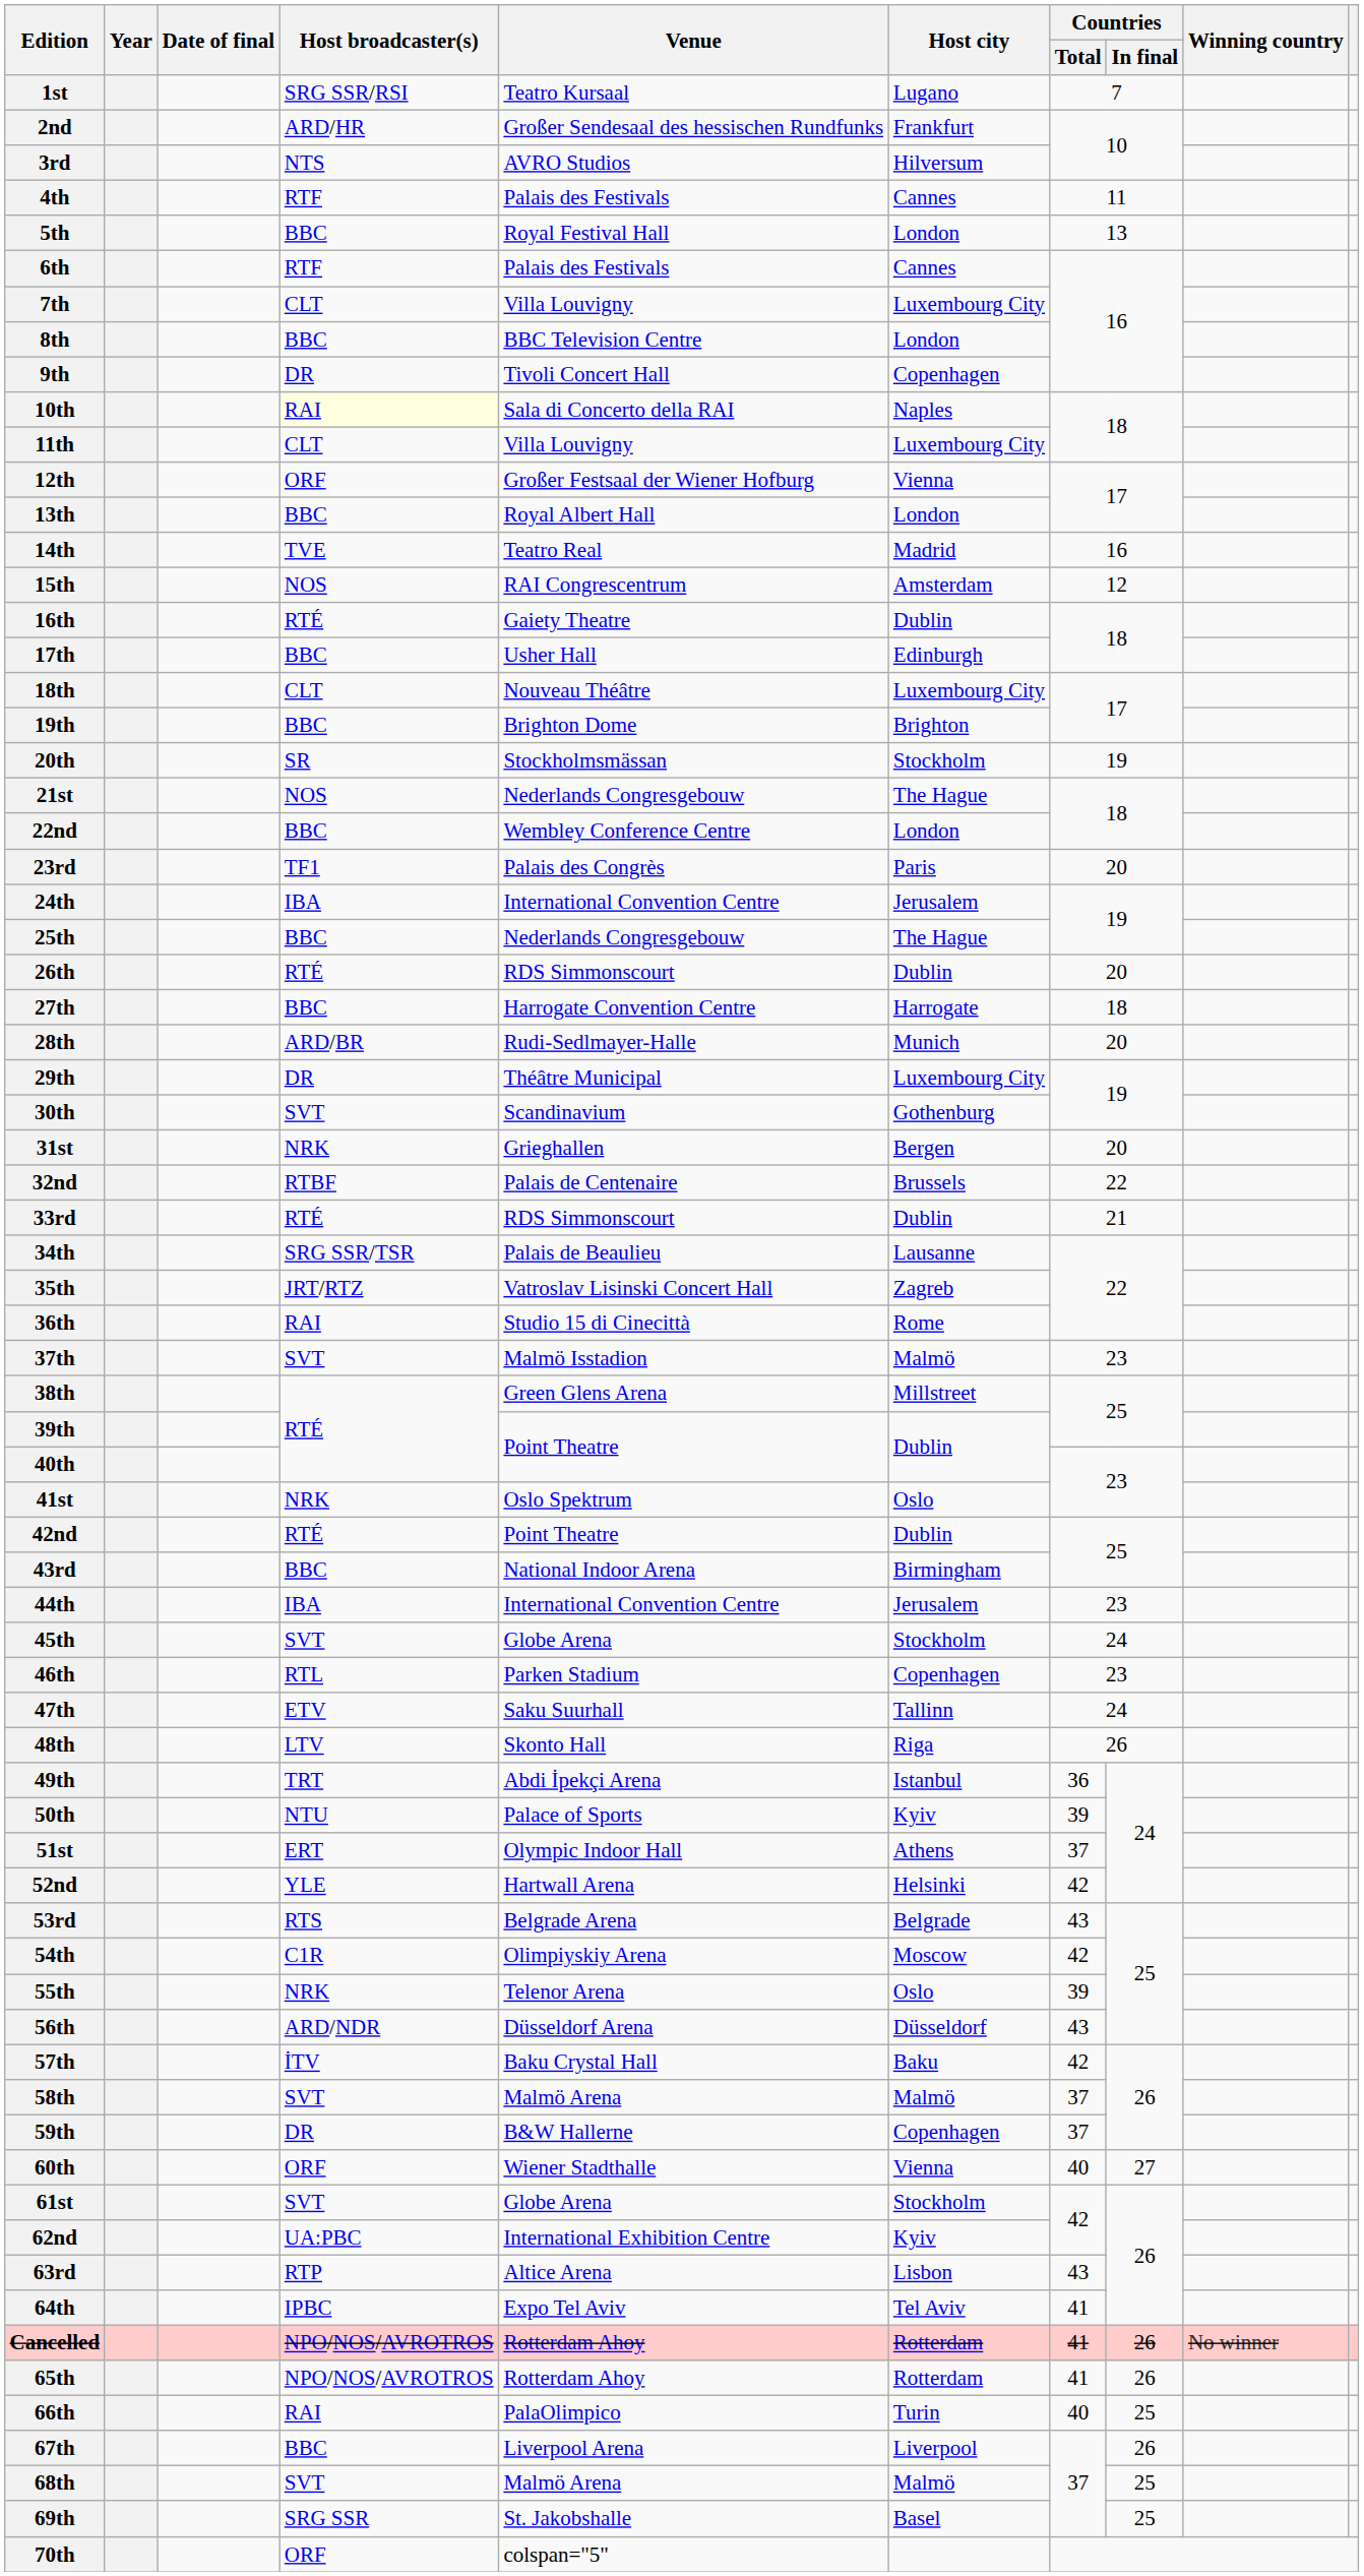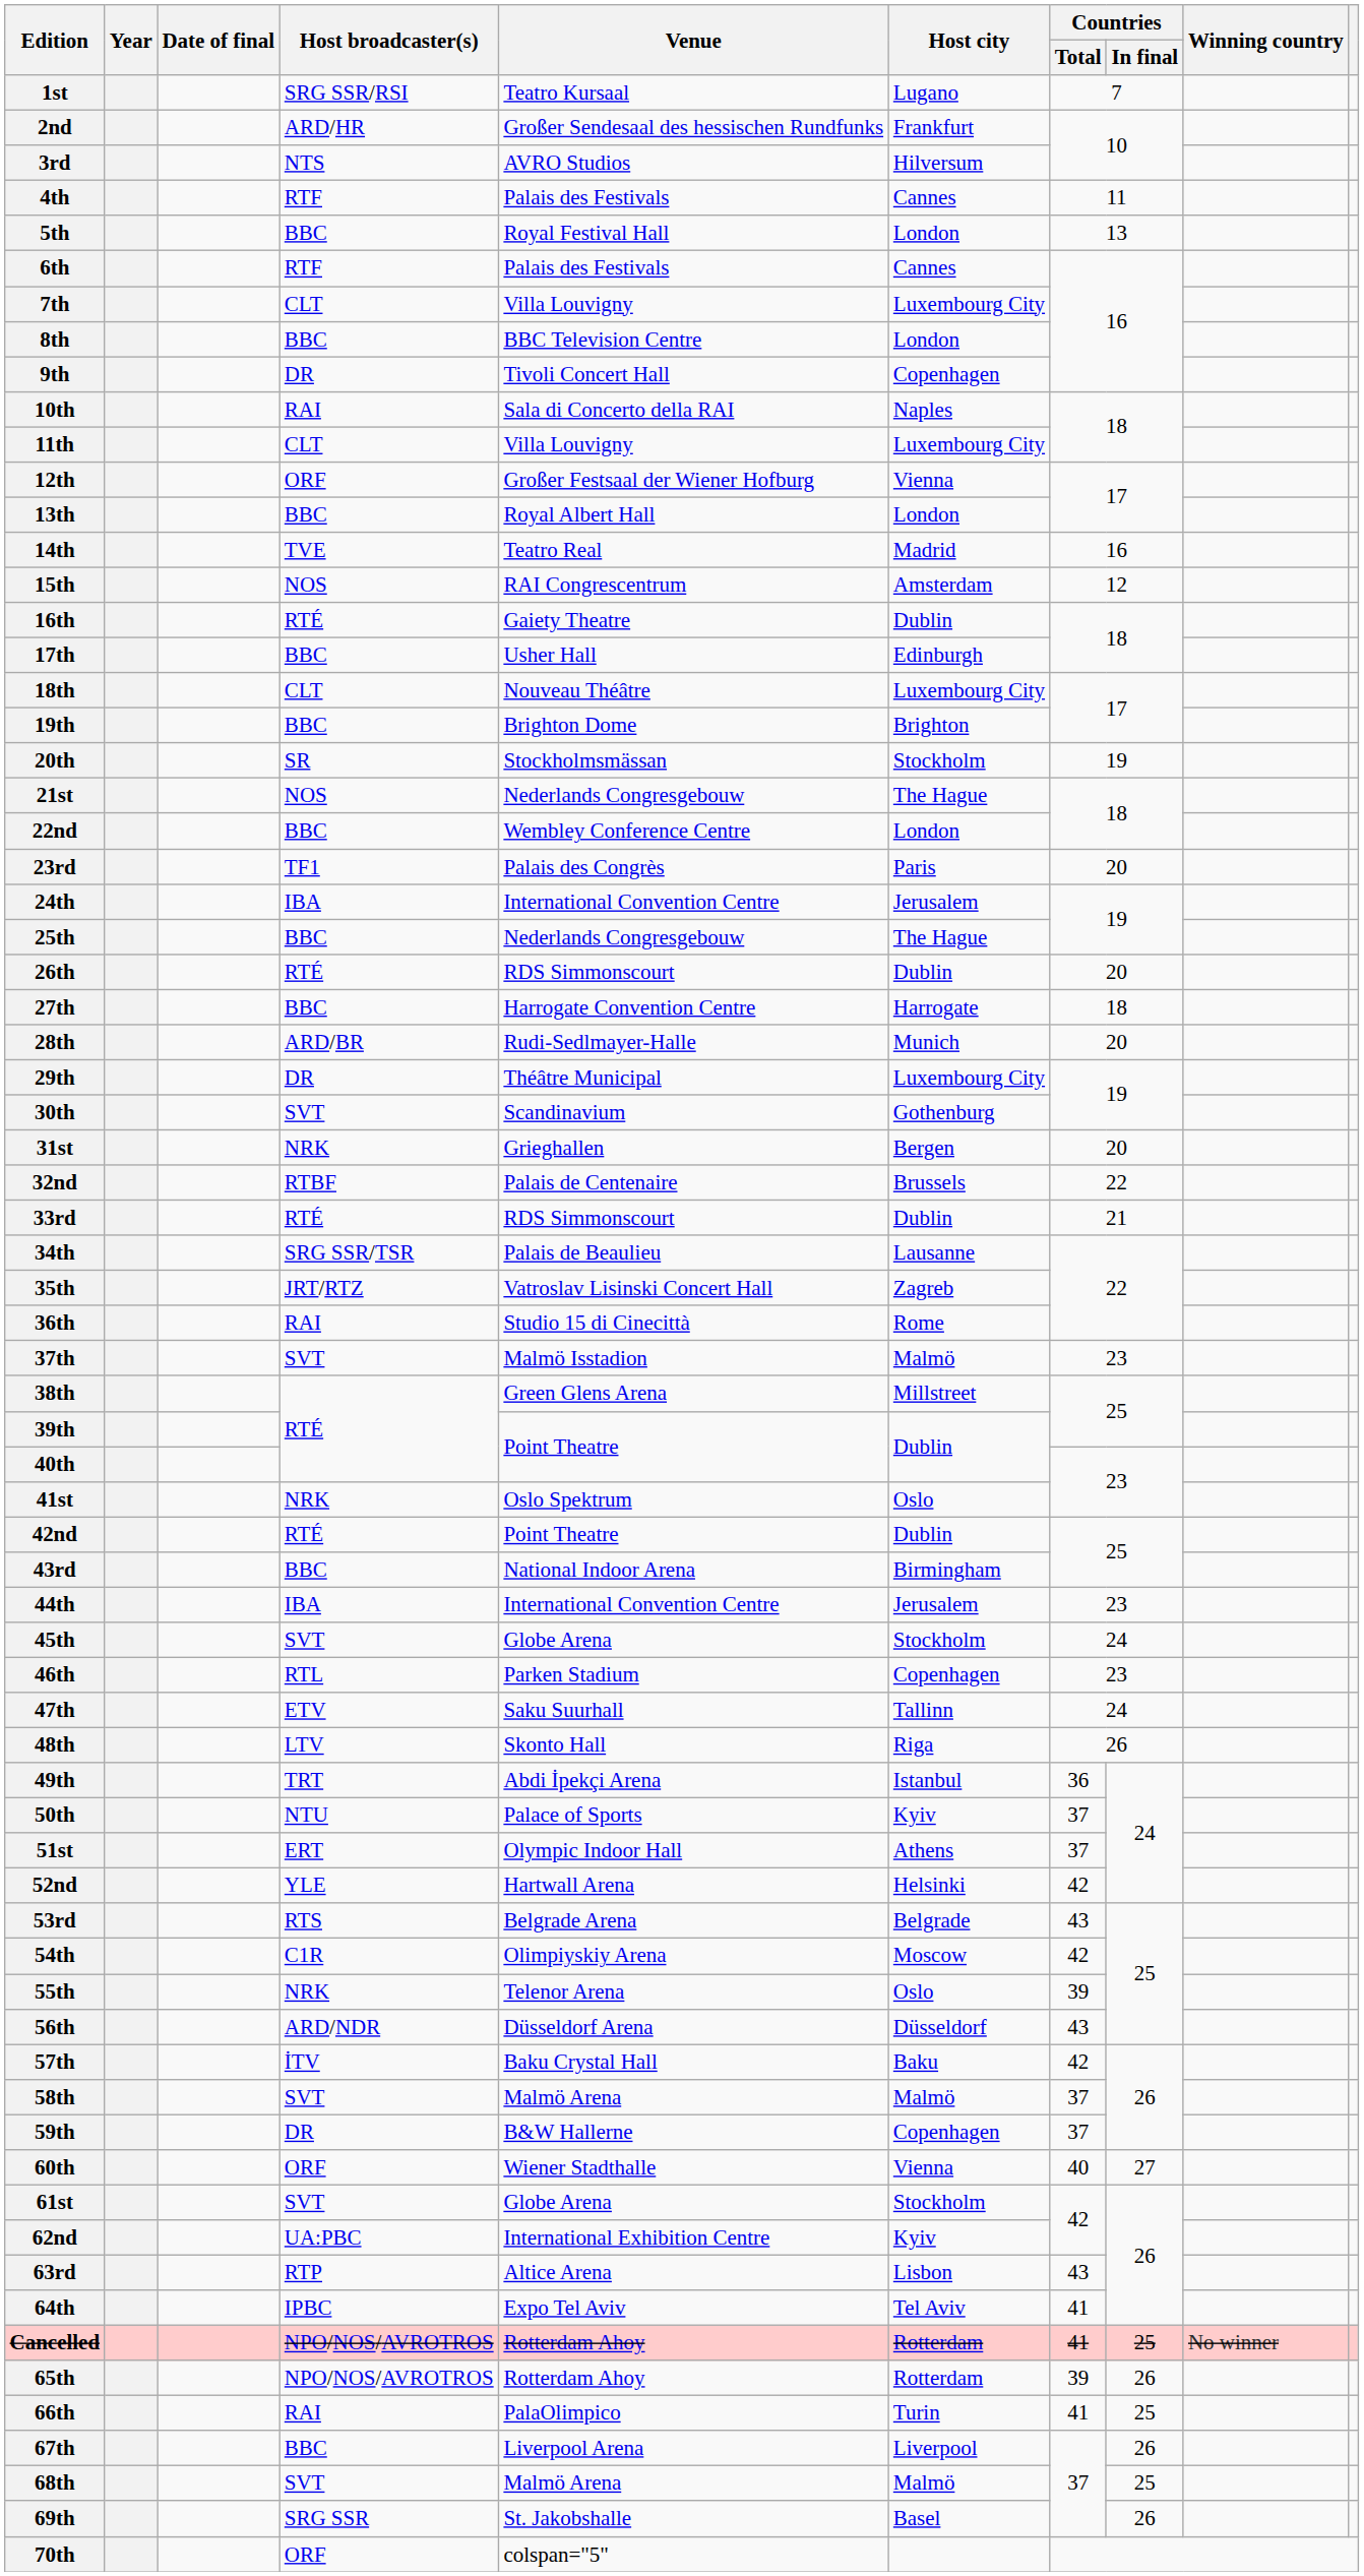10th | Host broadcaster(s): lightyellow background -> no background
50th | Countries / Total: 39 -> 37
Cancelled | Countries / In final: 26 -> 25
65th | Countries / Total: 41 -> 39
66th | Countries / Total: 40 -> 41
69th | Countries / In final: 25 -> 26
